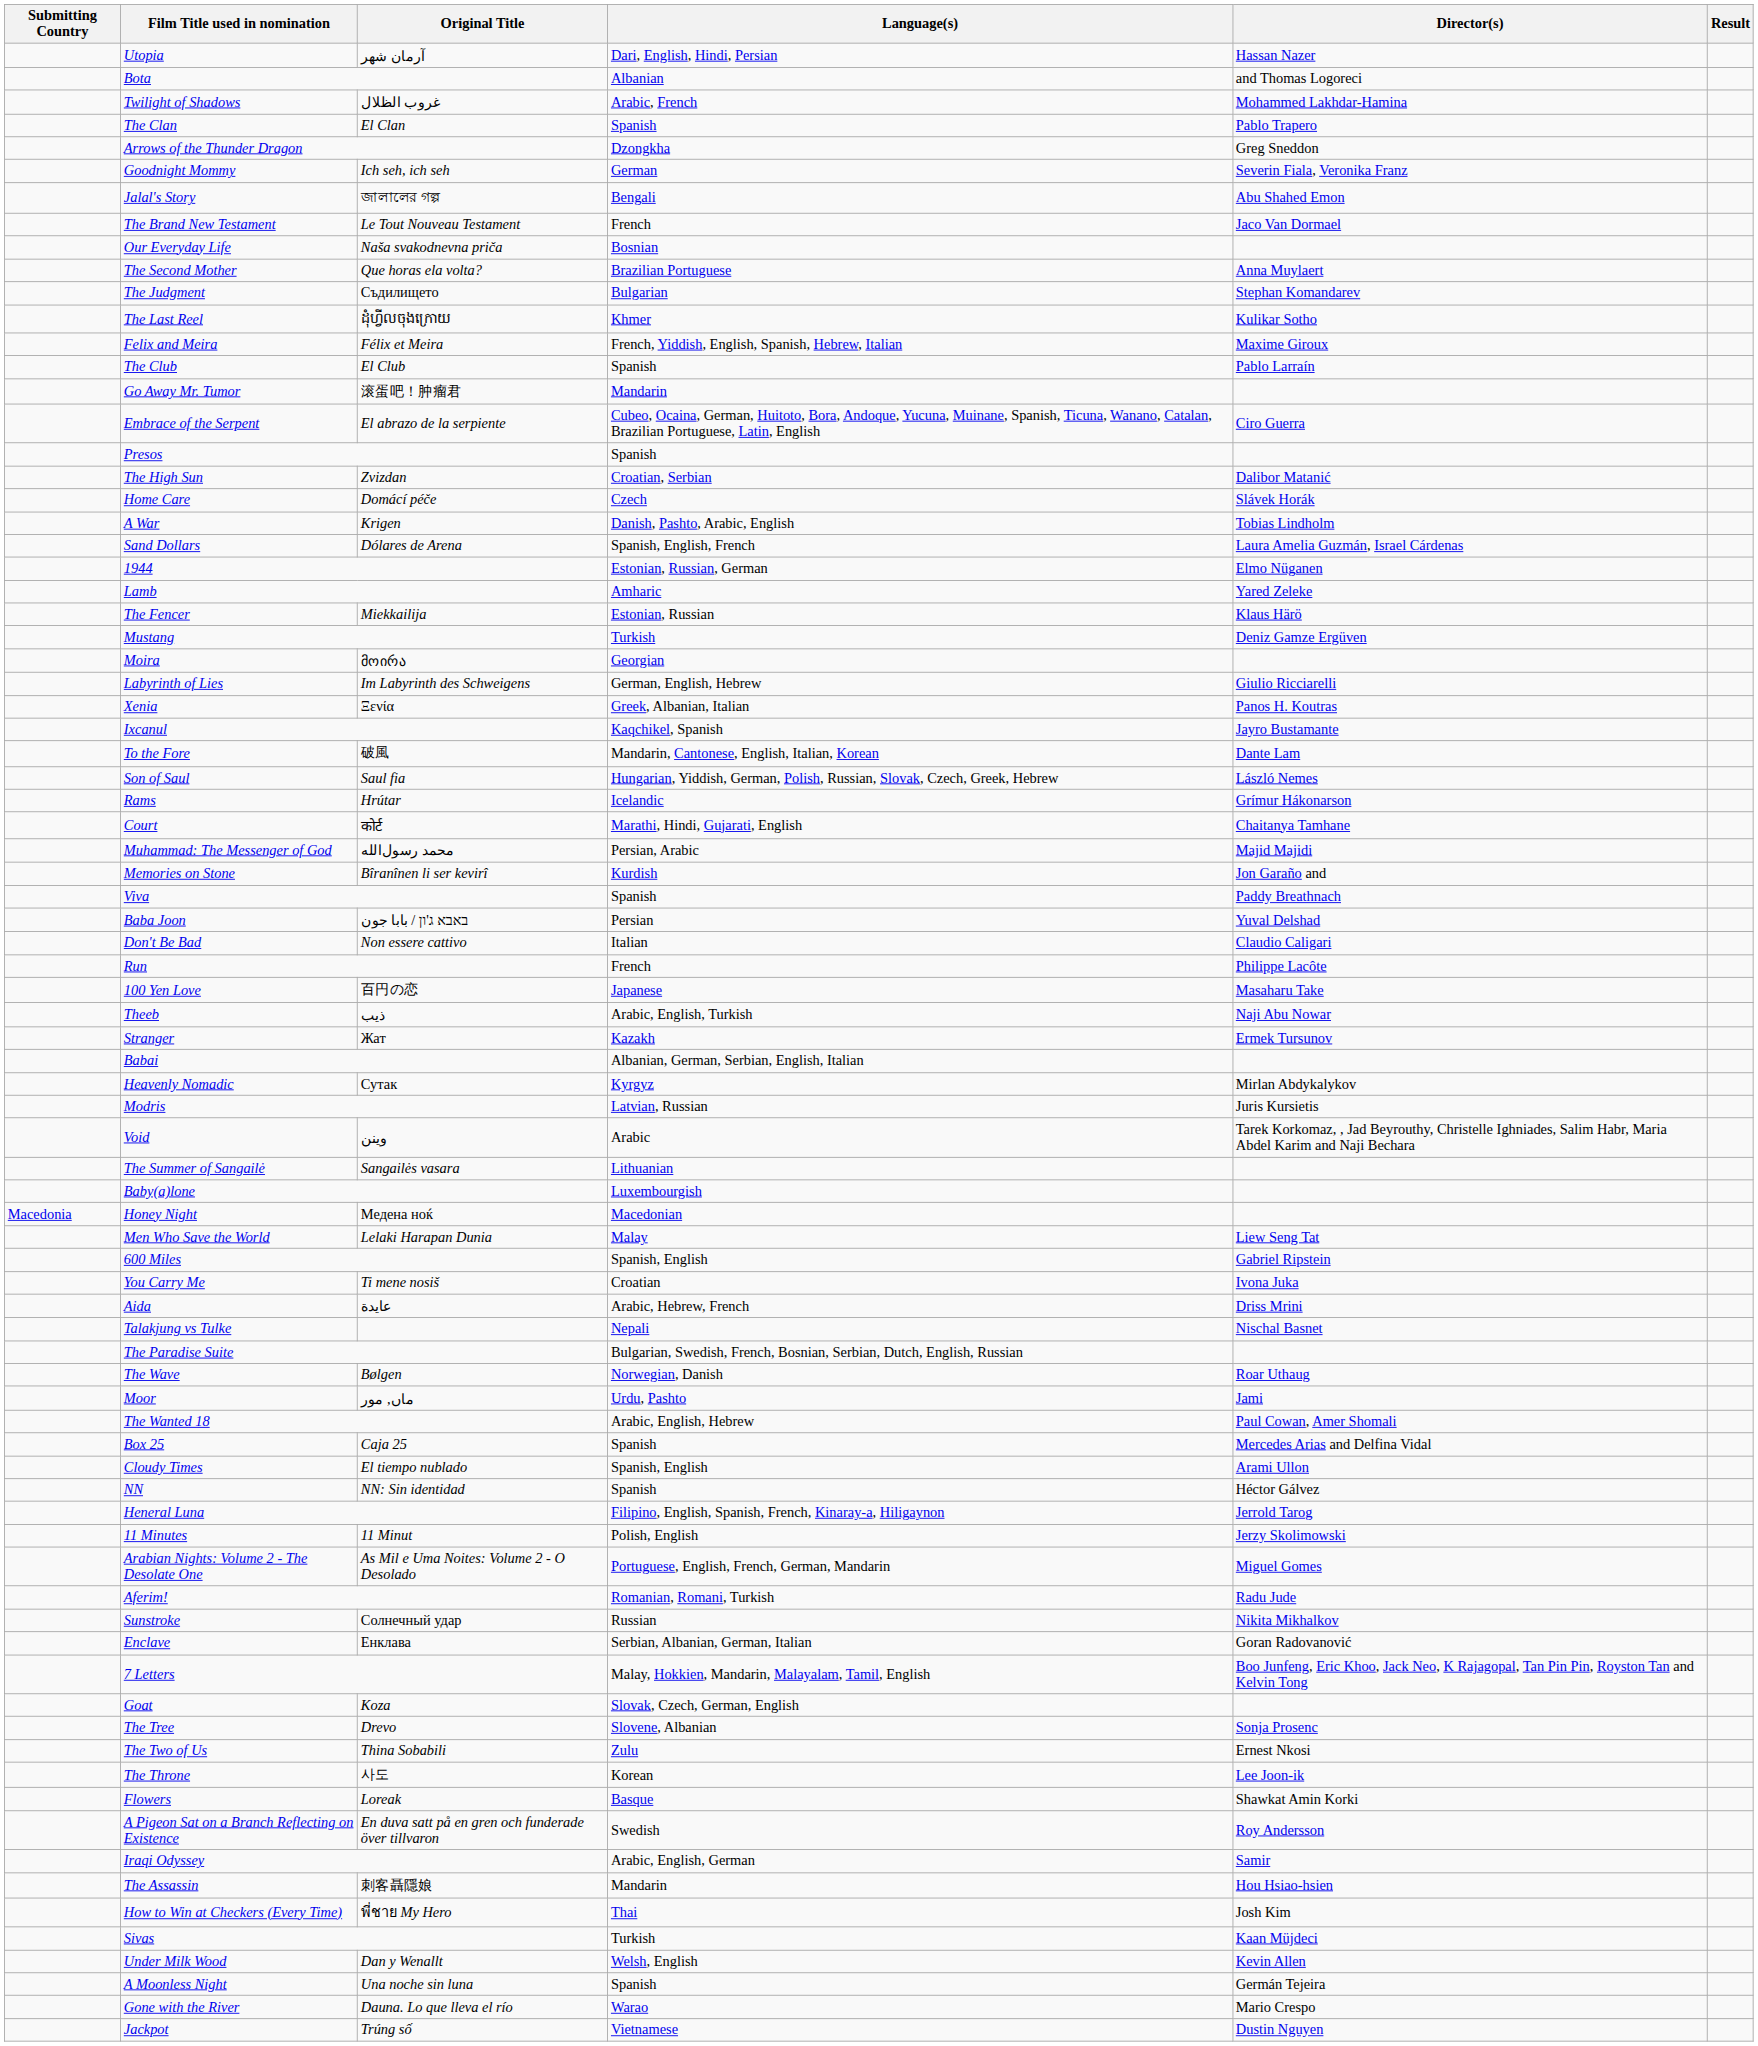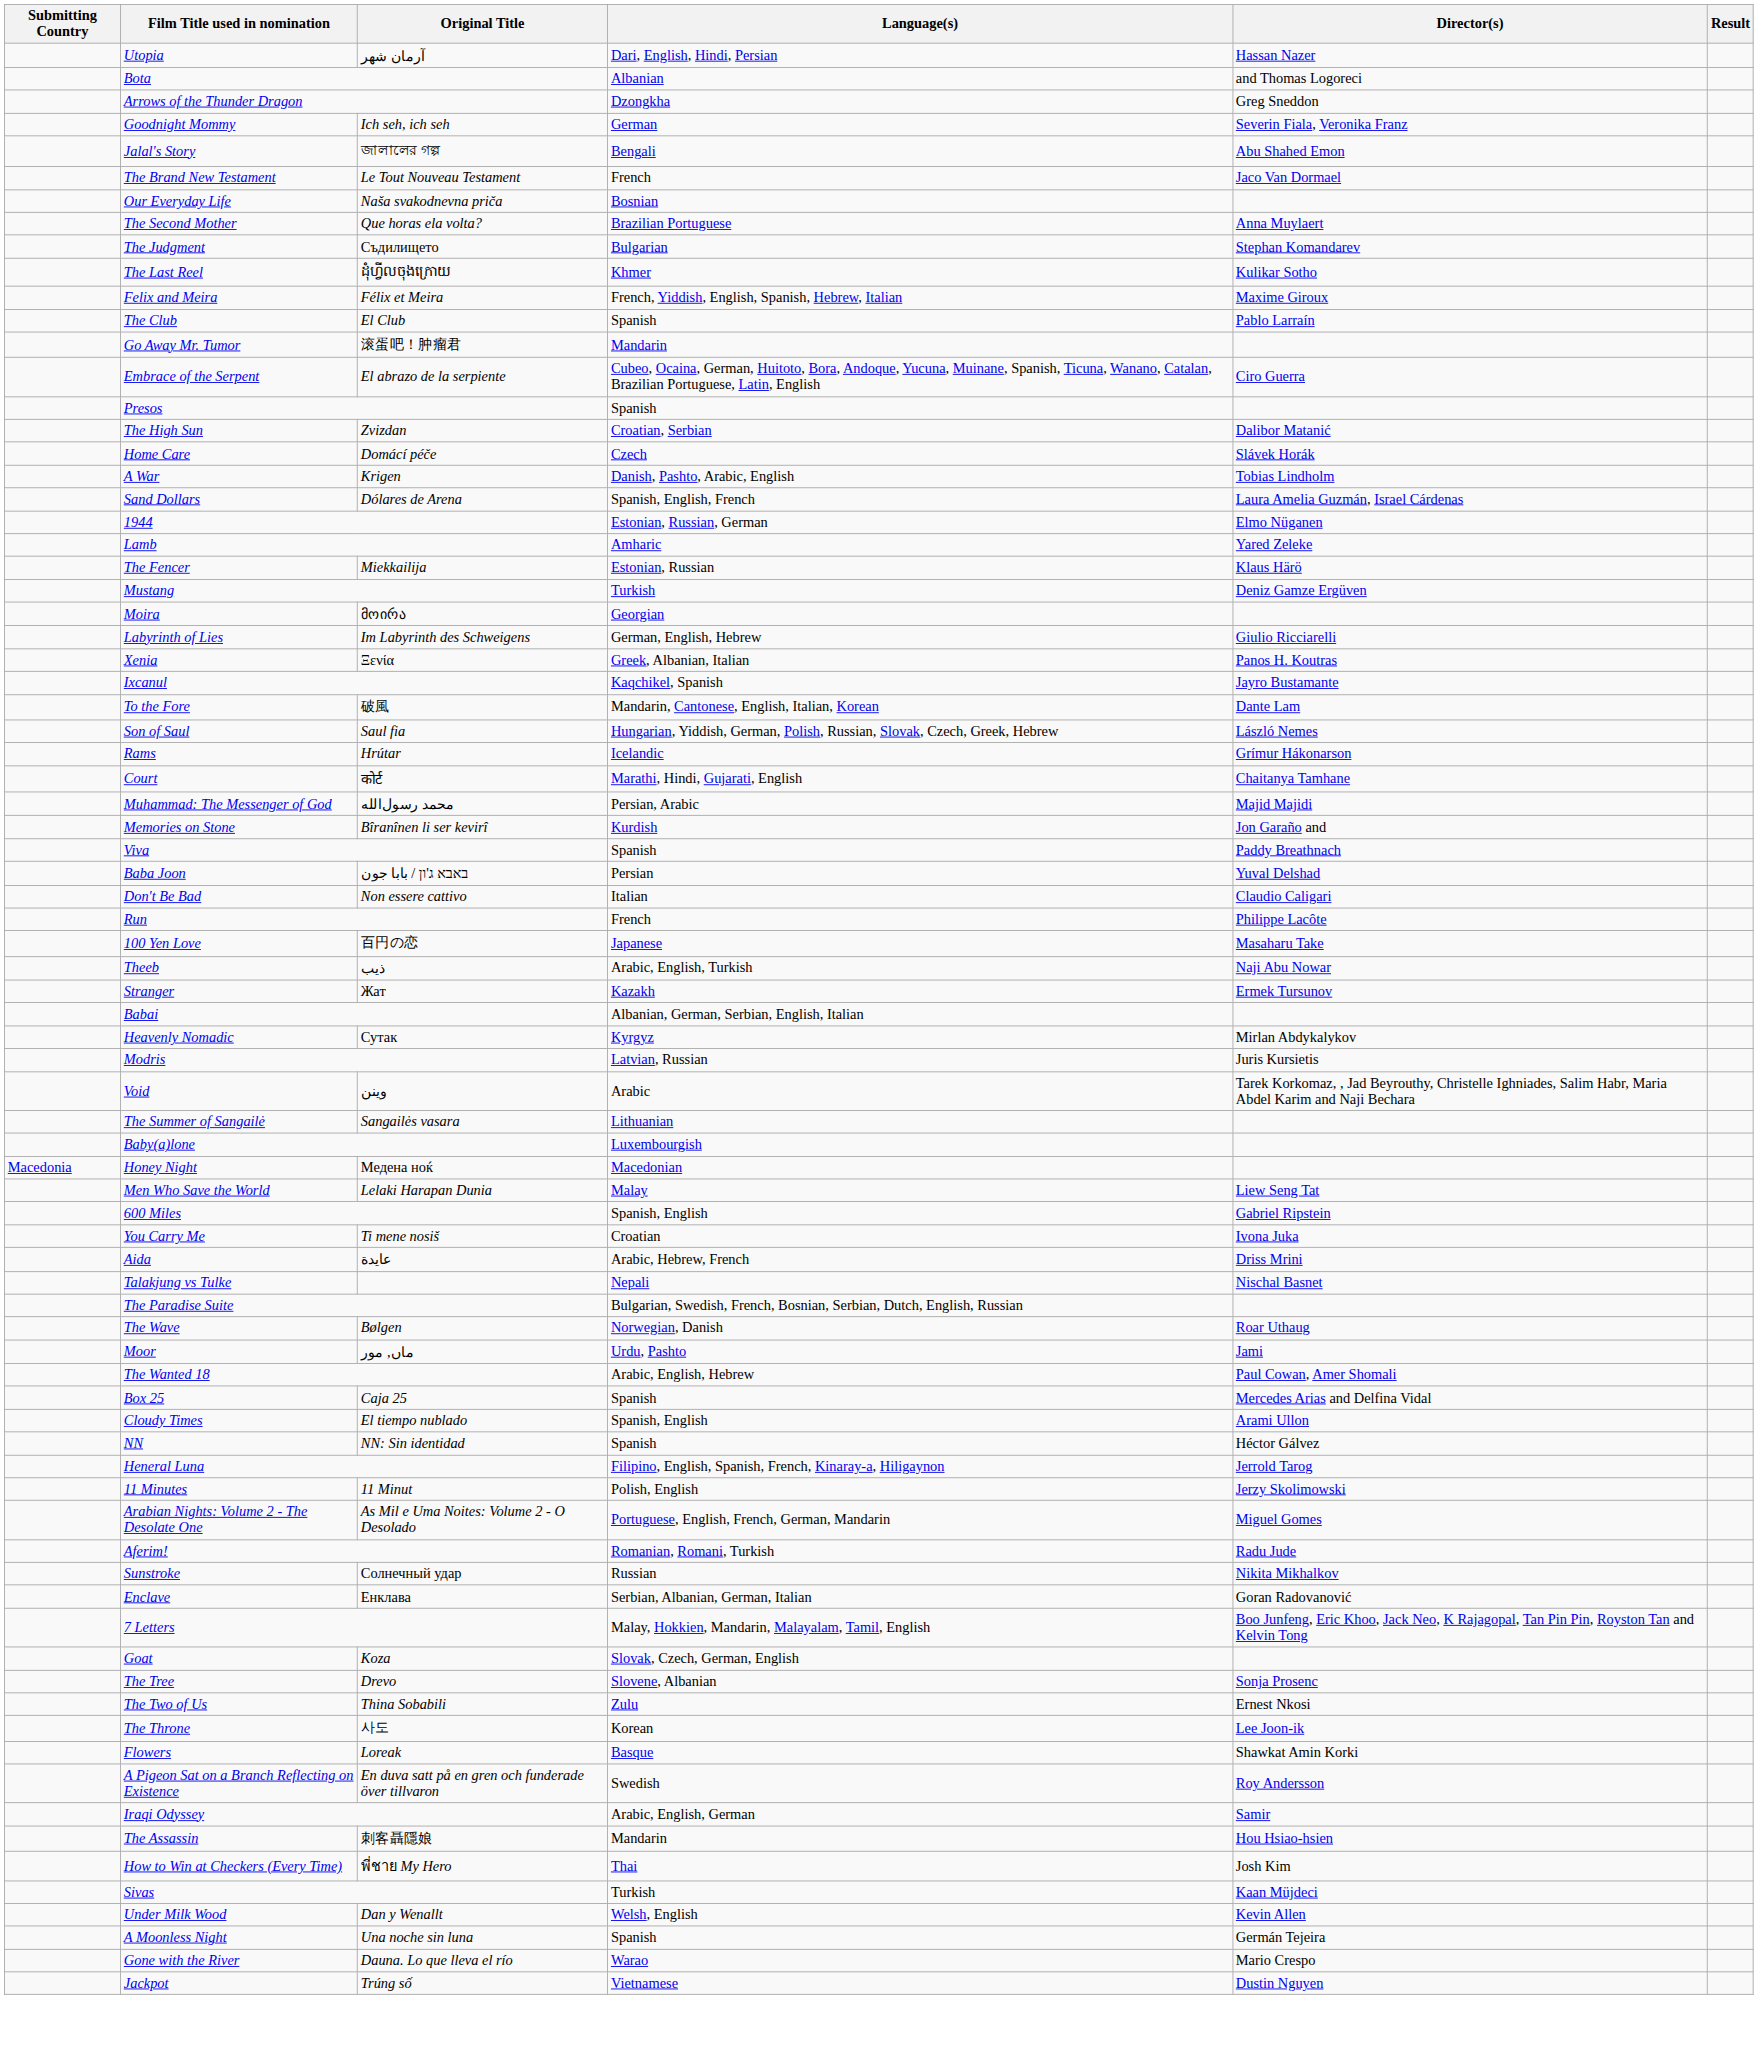- row: Twilight of Shadows | غروب الظلال | Arabic, French | Mohammed Lakhdar-Hamina
- row: The Clan | El Clan | Spanish | Pablo Trapero
